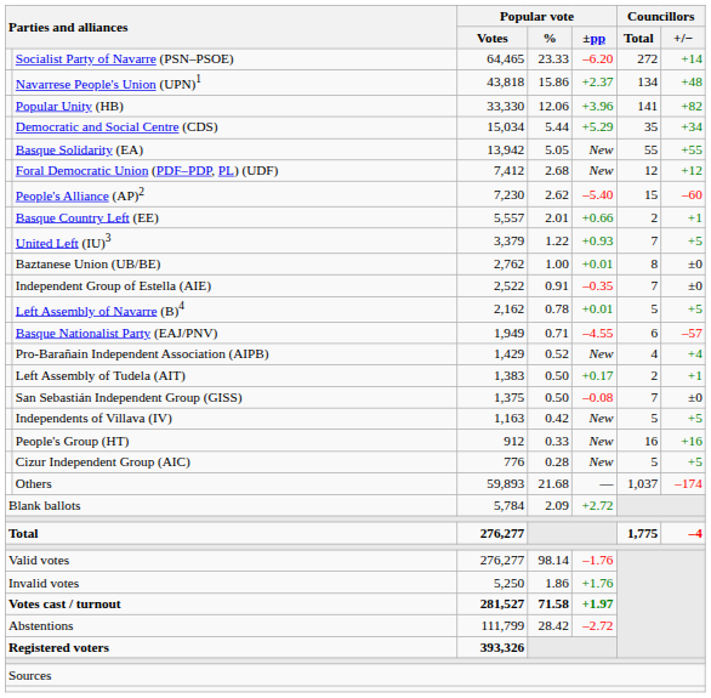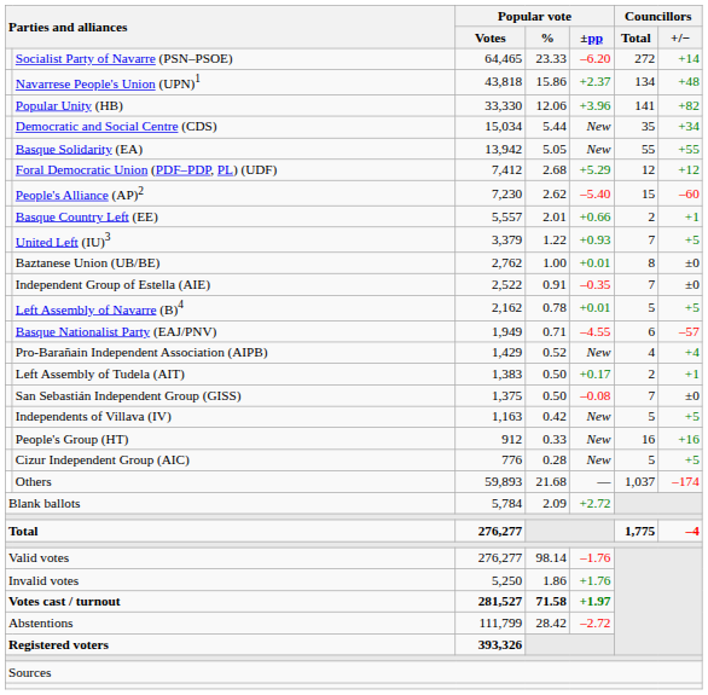Democratic and Social Centre (CDS) | Popular vote / ±pp: +5.29 -> New
Foral Democratic Union (PDF–PDP, PL) (UDF) | Popular vote / ±pp: New -> +5.29
